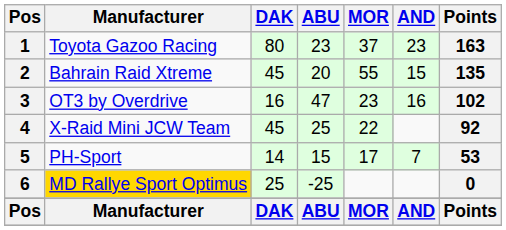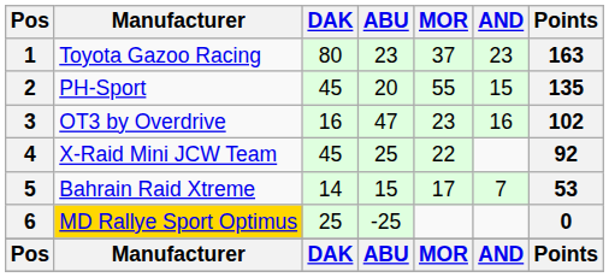2 | Manufacturer: Bahrain Raid Xtreme -> PH-Sport
5 | Manufacturer: PH-Sport -> Bahrain Raid Xtreme
